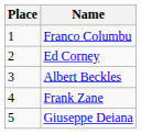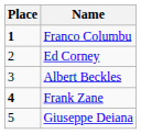Franco Columbu | Place: normal -> bold
Frank Zane | Place: normal -> bold
